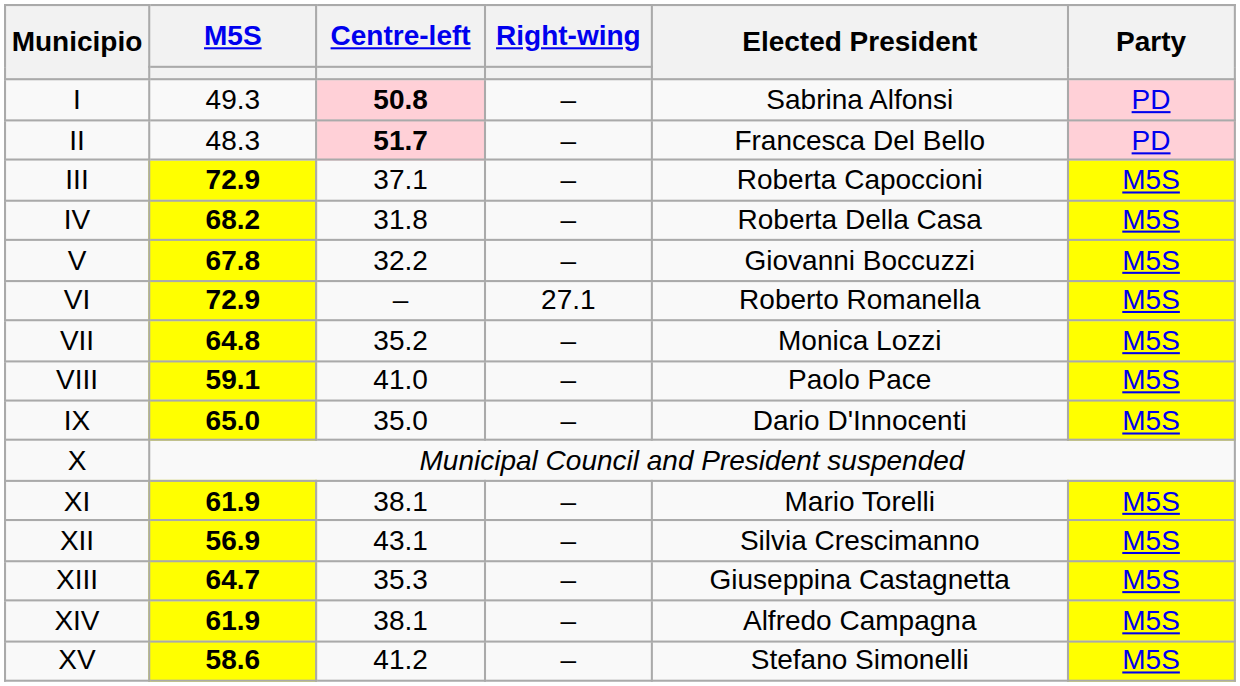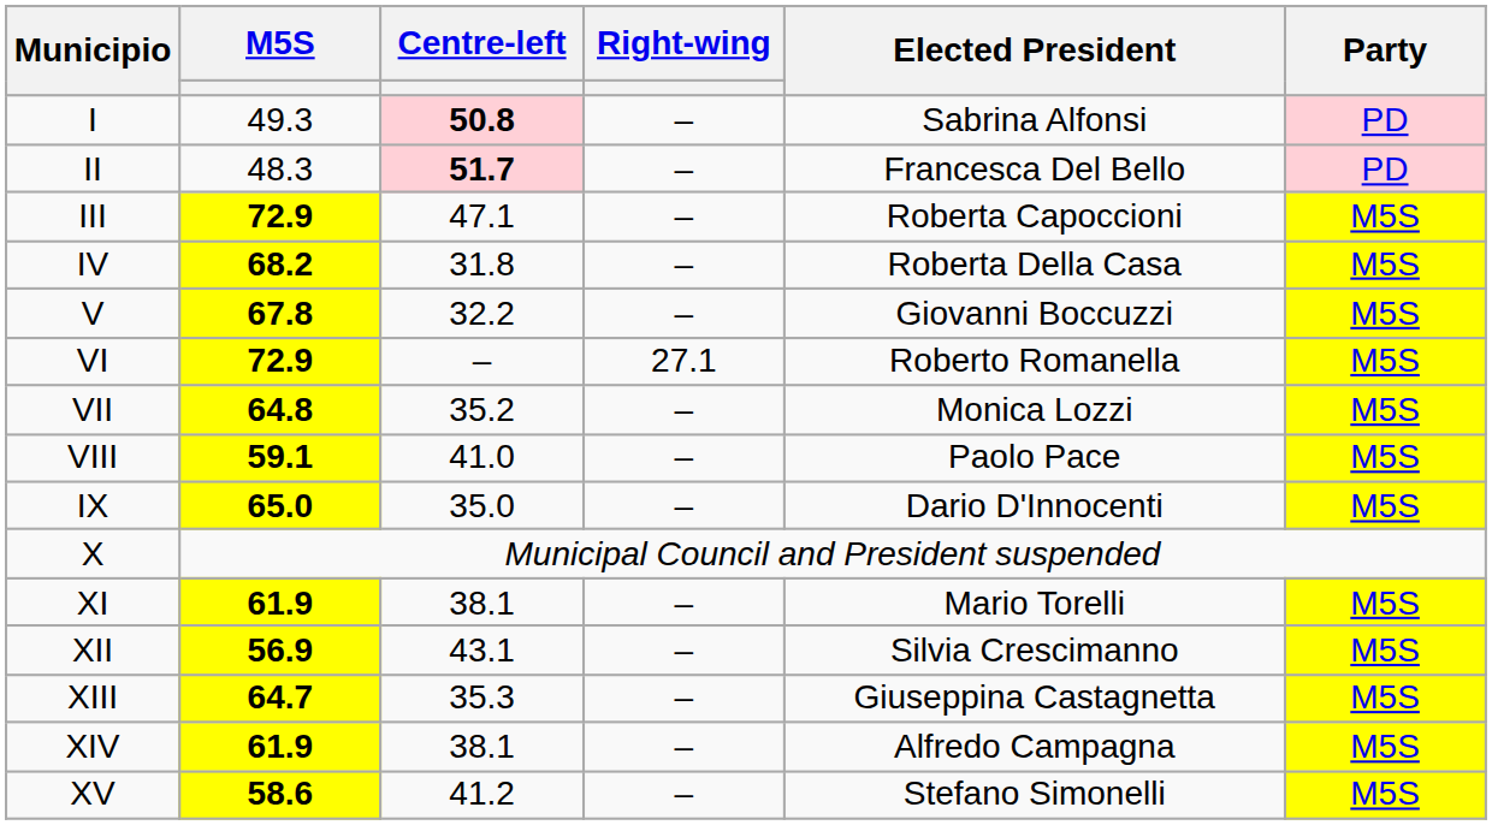III | Centre-left: 37.1 -> 47.1
